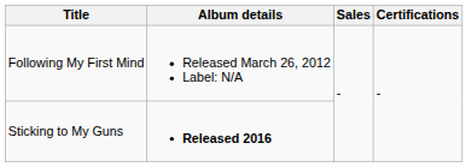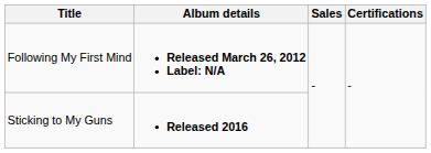Following My First Mind | Album details: normal -> bold
